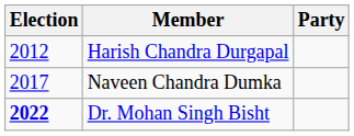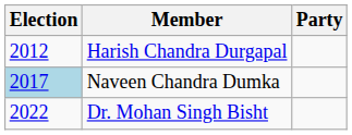Naveen Chandra Dumka | Election: no background -> lightblue background
Dr. Mohan Singh Bisht | Election: bold -> normal
